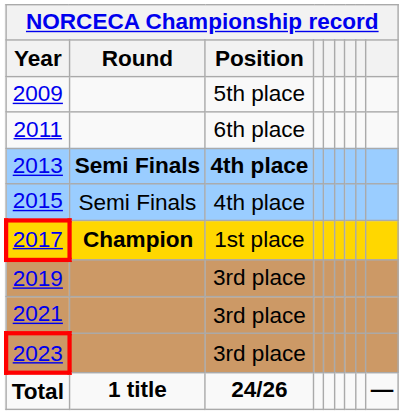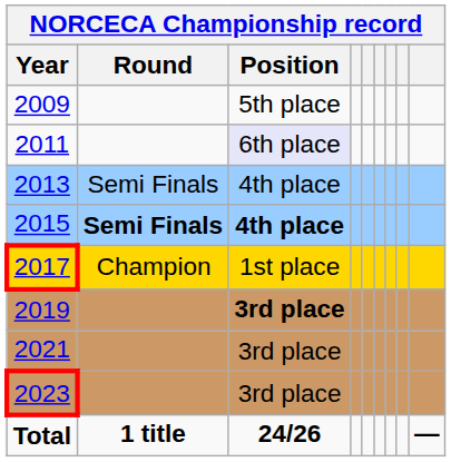2011 | Position: no background -> lavender background
2013 | Round: bold -> normal
2013 | Position: bold -> normal
2015 | Round: normal -> bold
2015 | Position: normal -> bold
2017 | Round: bold -> normal
2019 | Position: normal -> bold
